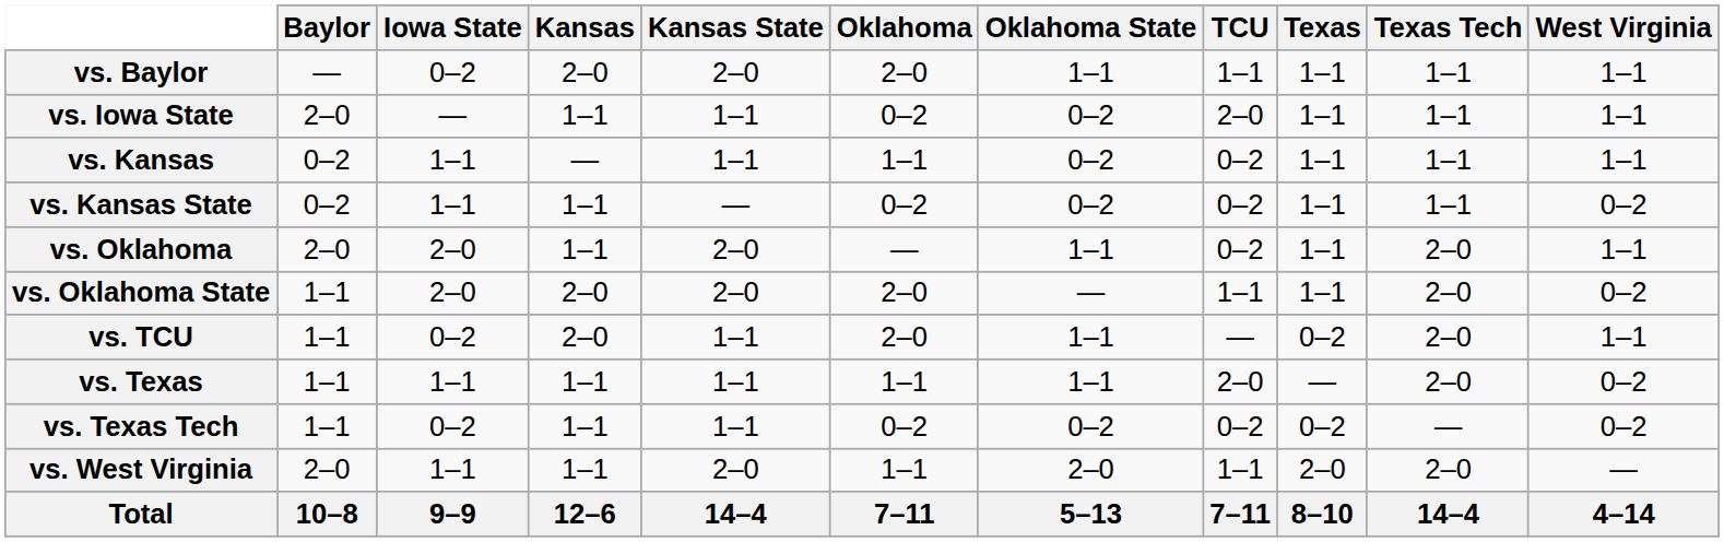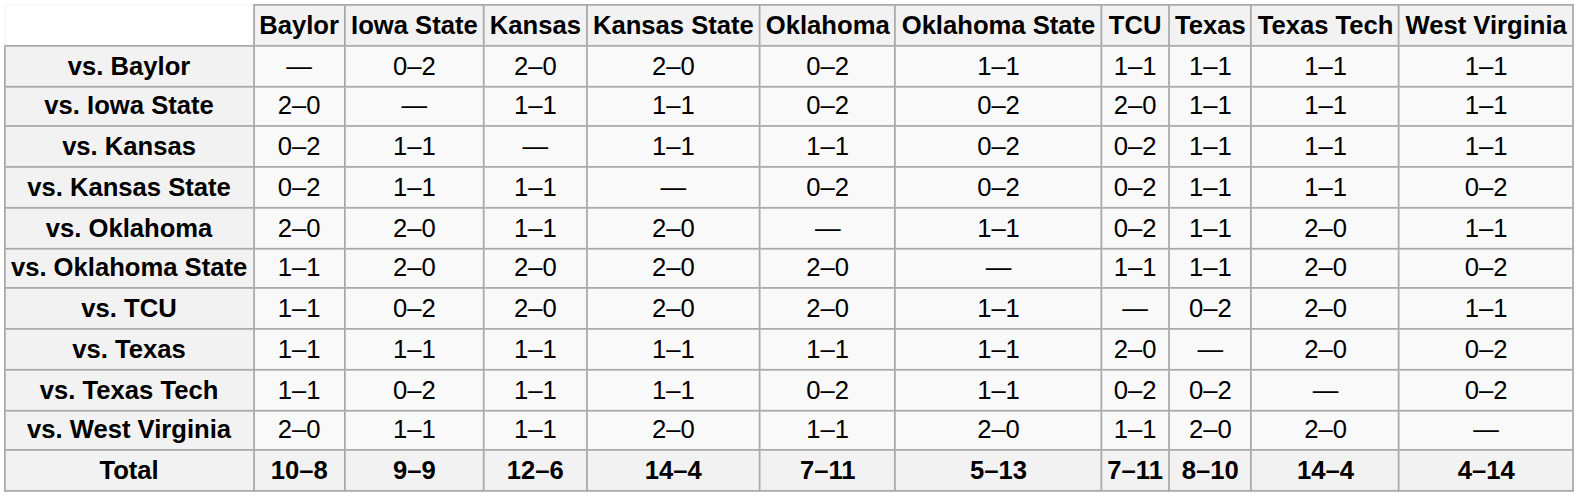vs. Baylor | Oklahoma: 2–0 -> 0–2
vs. TCU | Kansas State: 1–1 -> 2–0
vs. Texas Tech | Oklahoma State: 0–2 -> 1–1
